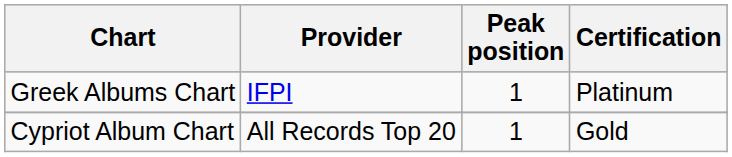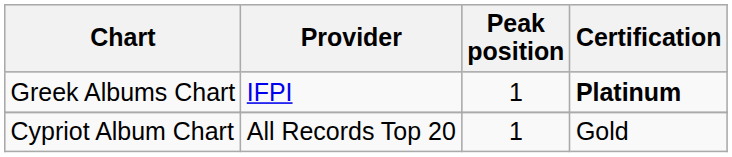Greek Albums Chart | Certification: normal -> bold
